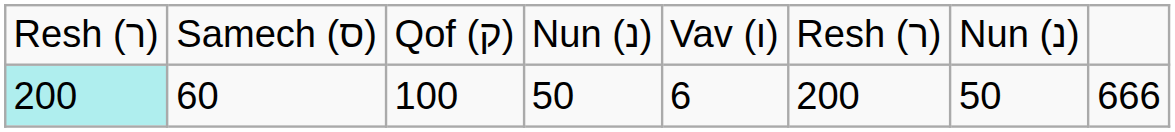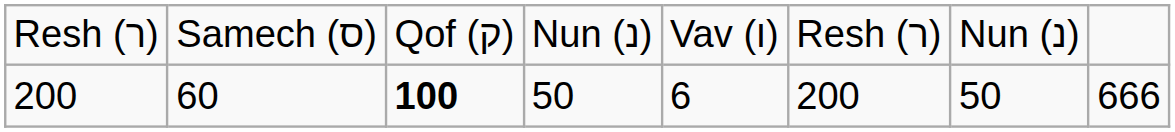row 2 | column 1: paleturquoise background -> no background
row 2 | column 3: normal -> bold
